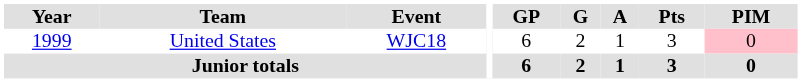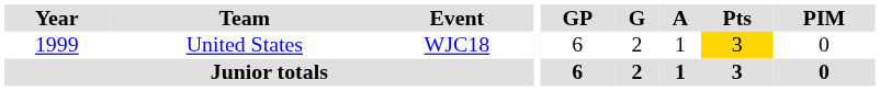United States | Pts: no background -> gold background
United States | PIM: pink background -> no background
